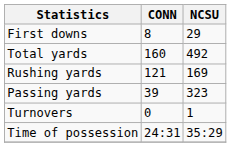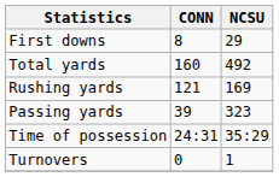rows swapped: Turnovers <-> Time of possession
